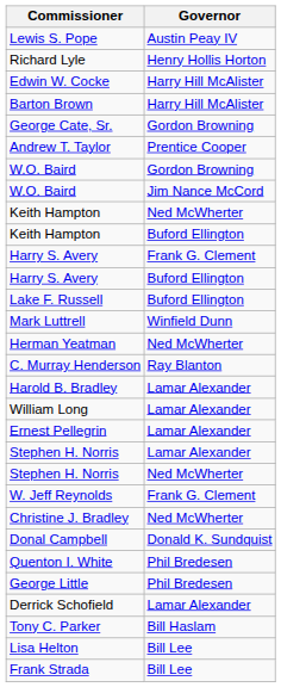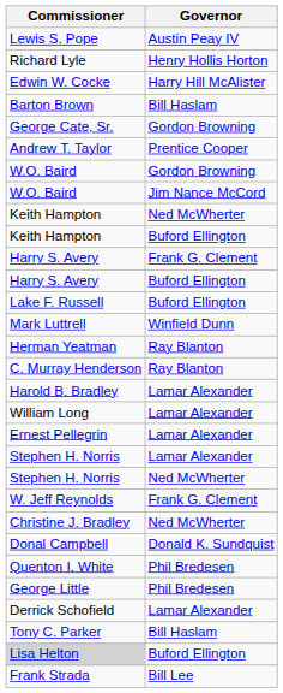row 5 | Governor: Harry Hill McAlister -> Bill Haslam
row 16 | Governor: Ned McWherter -> Ray Blanton
row 30 | Commissioner: no background -> lightgrey background
row 30 | Governor: Bill Lee -> Buford Ellington
